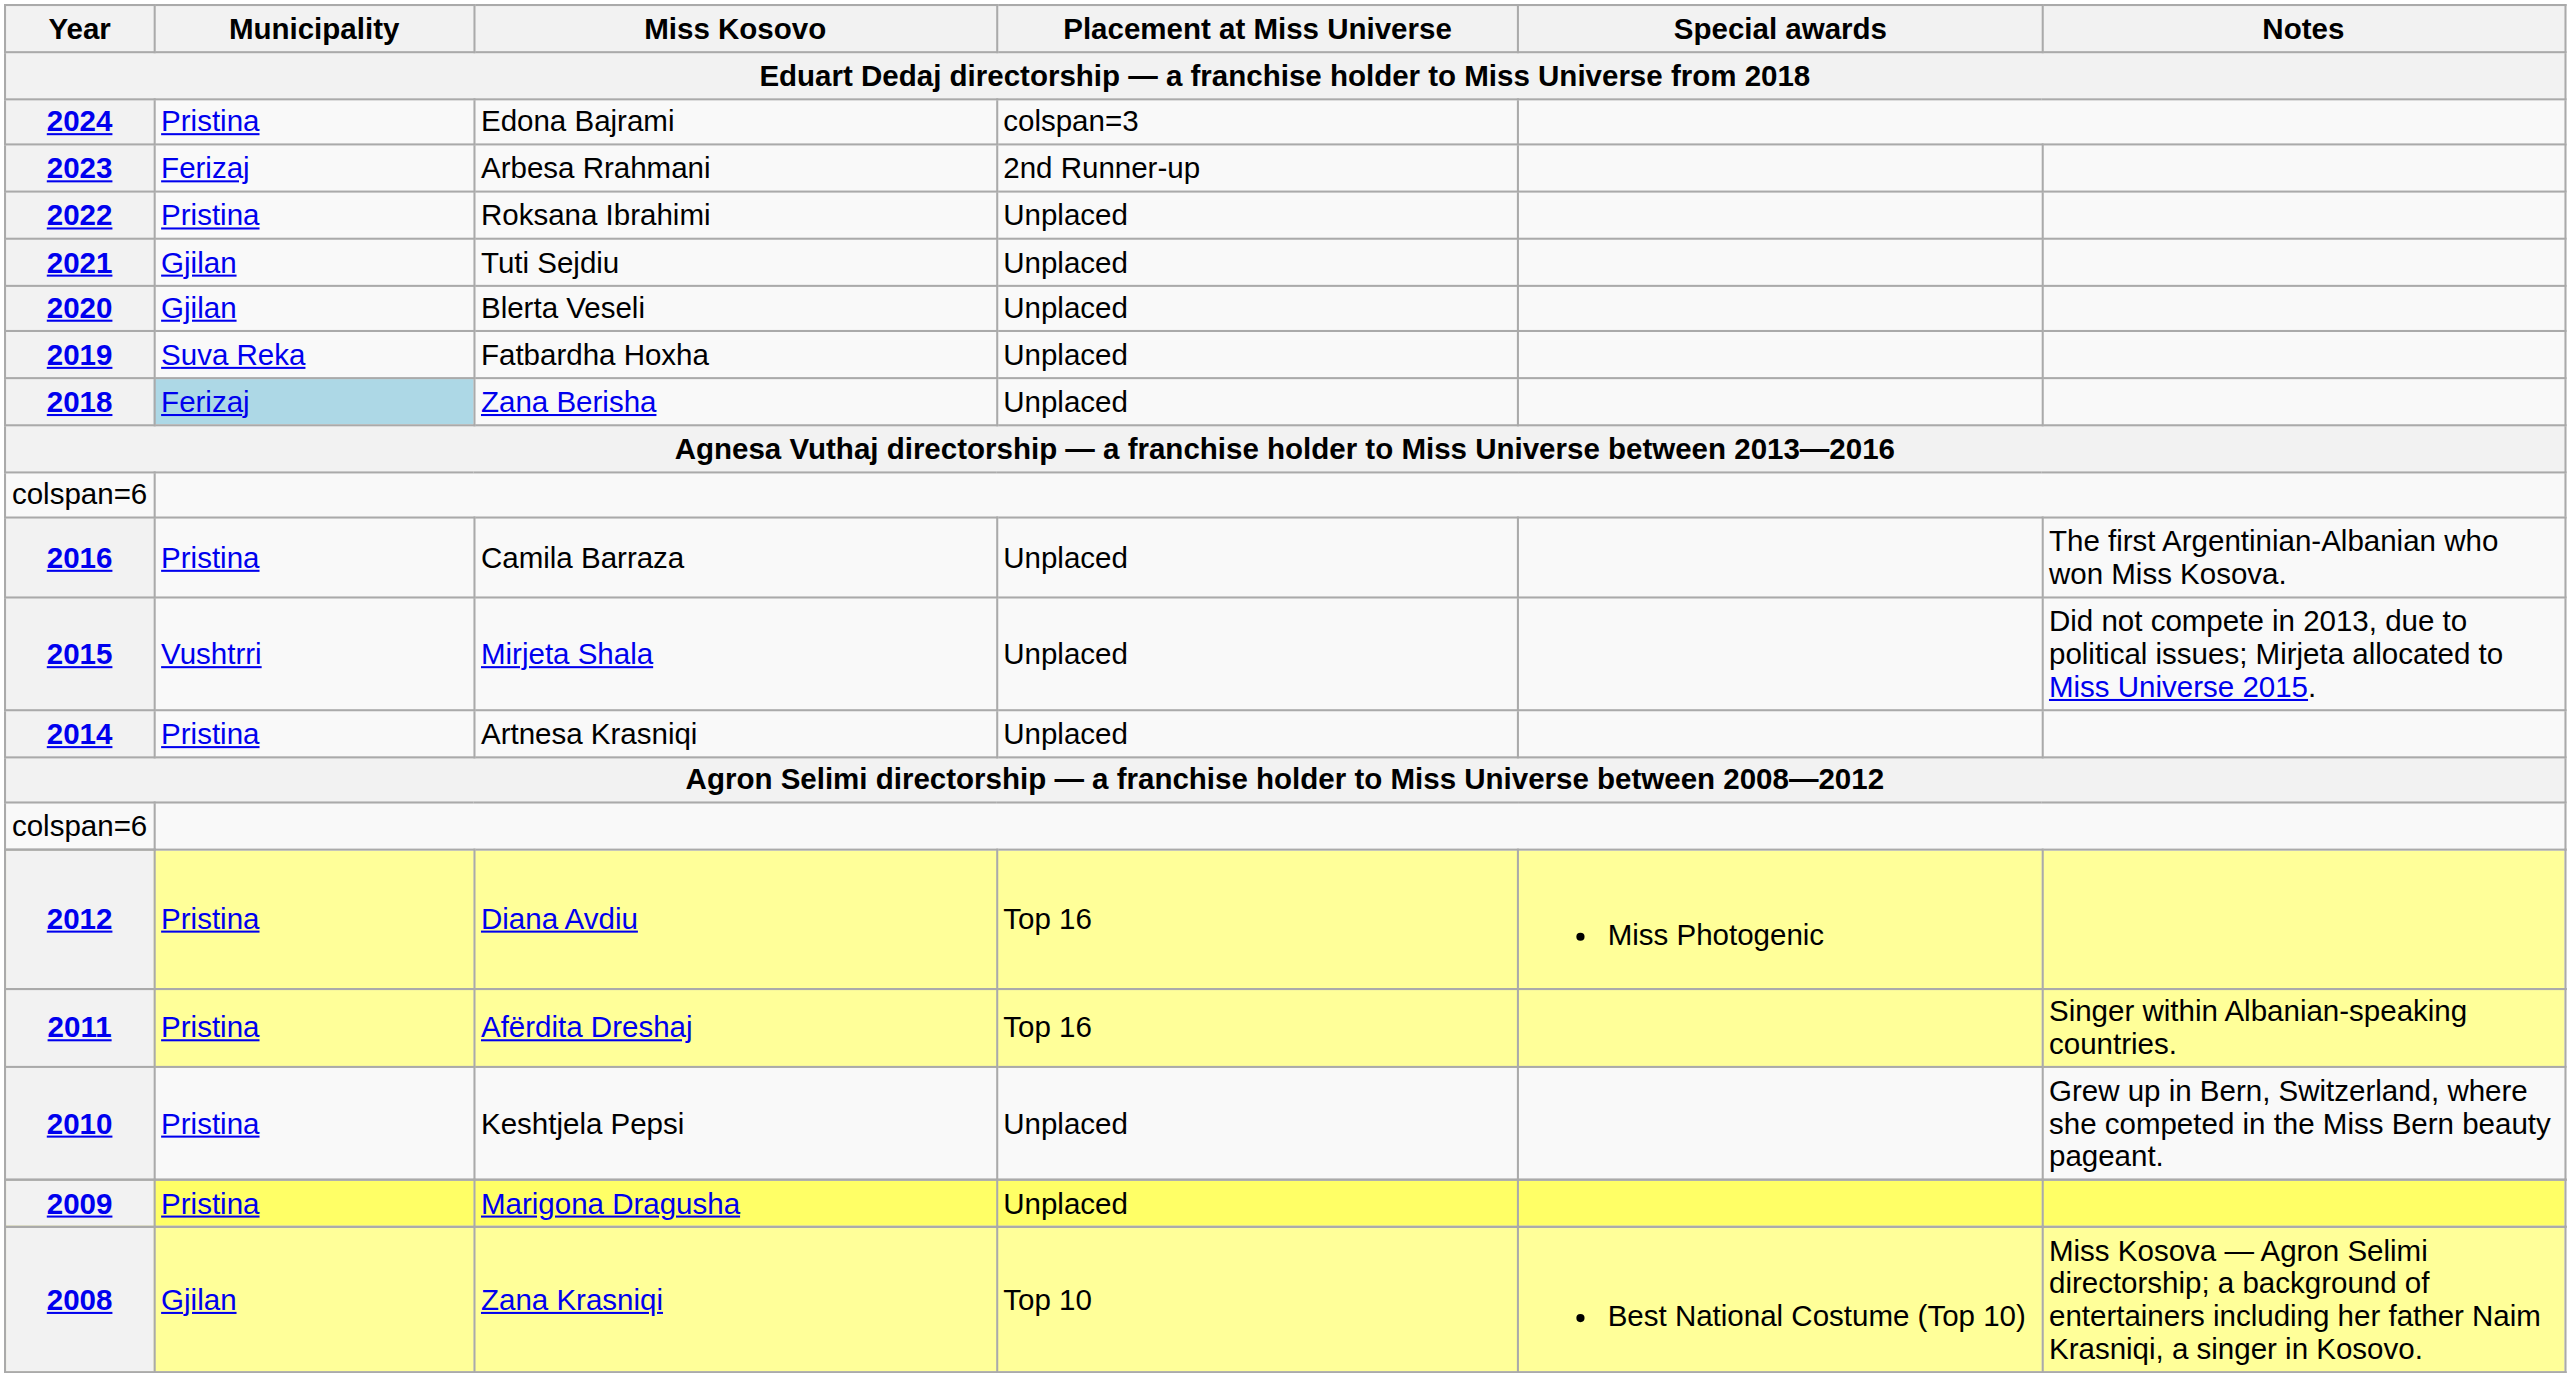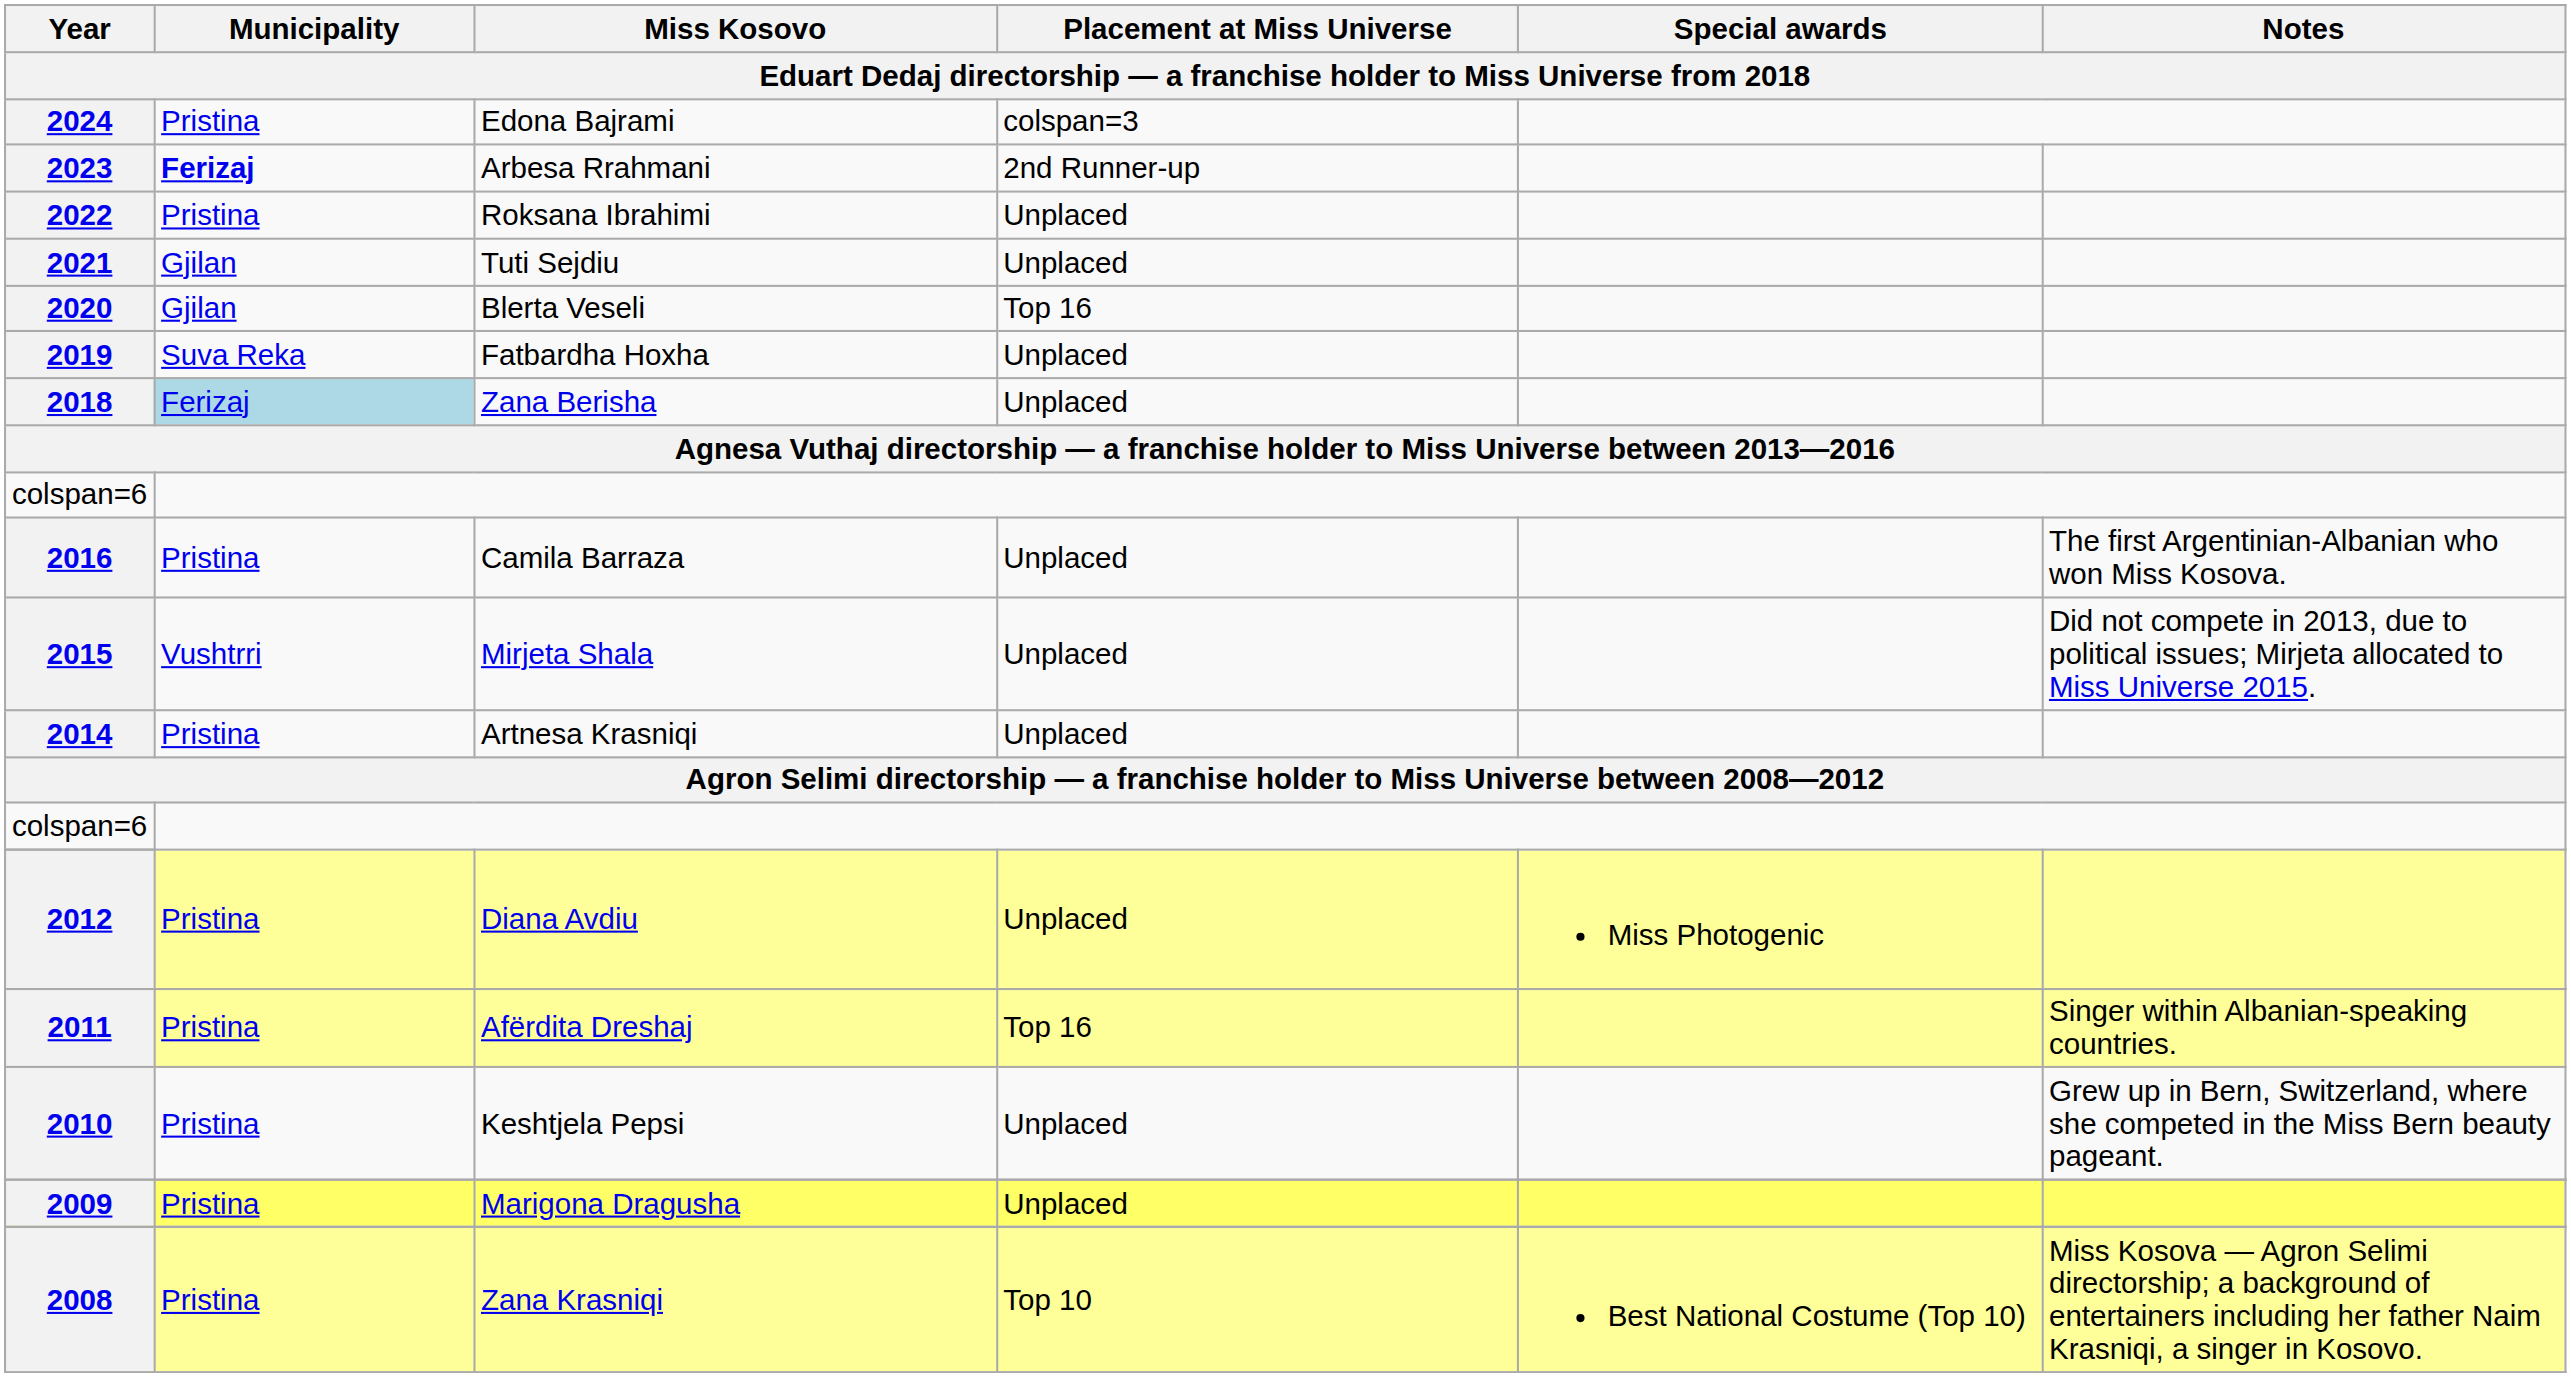Arbesa Rrahmani | Municipality: normal -> bold
Blerta Veseli | Placement at Miss Universe: Unplaced -> Top 16
Diana Avdiu | Placement at Miss Universe: Top 16 -> Unplaced
Zana Krasniqi | Municipality: Gjilan -> Pristina
